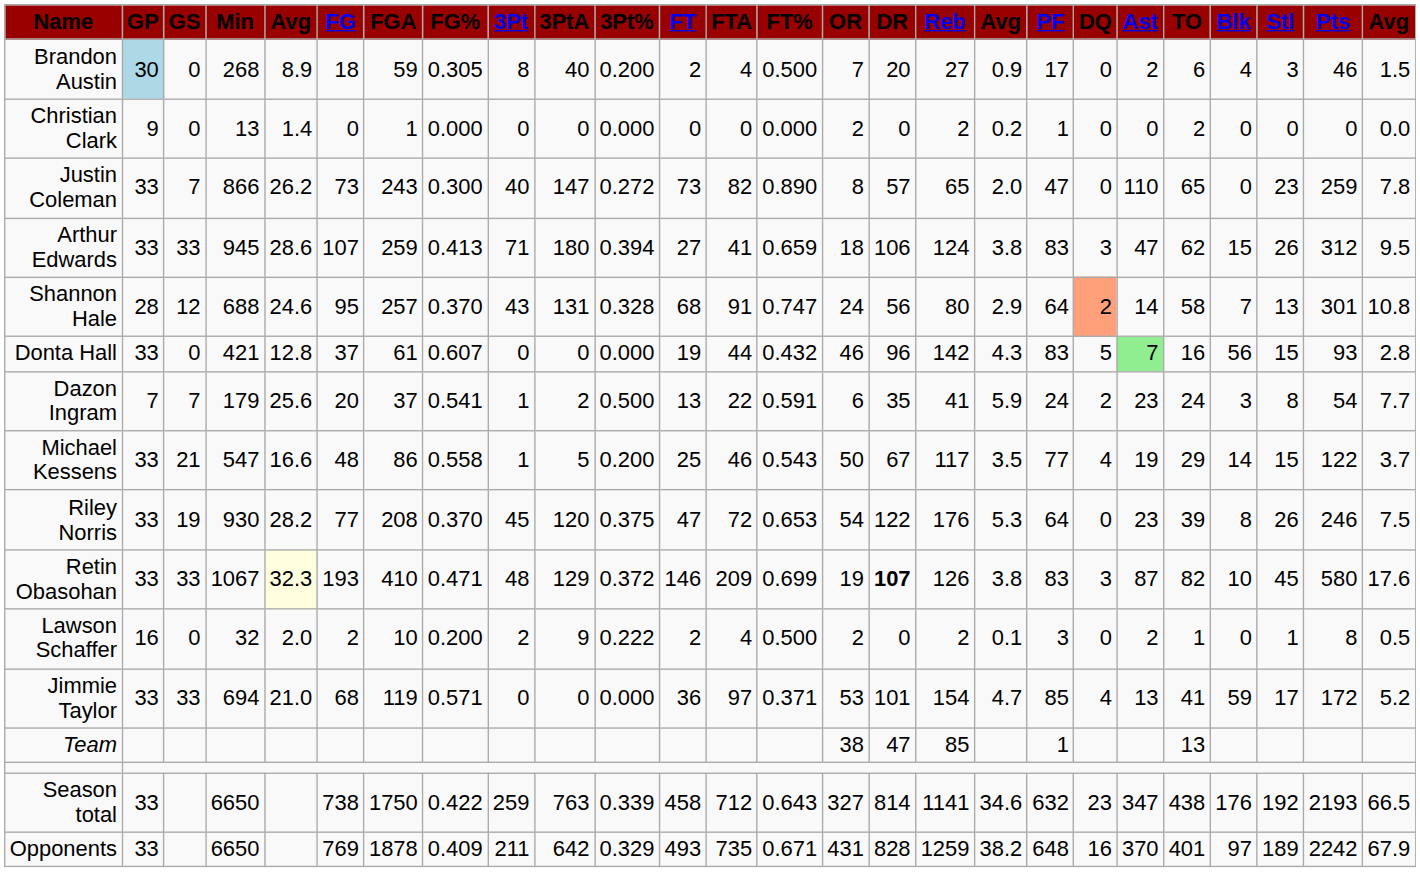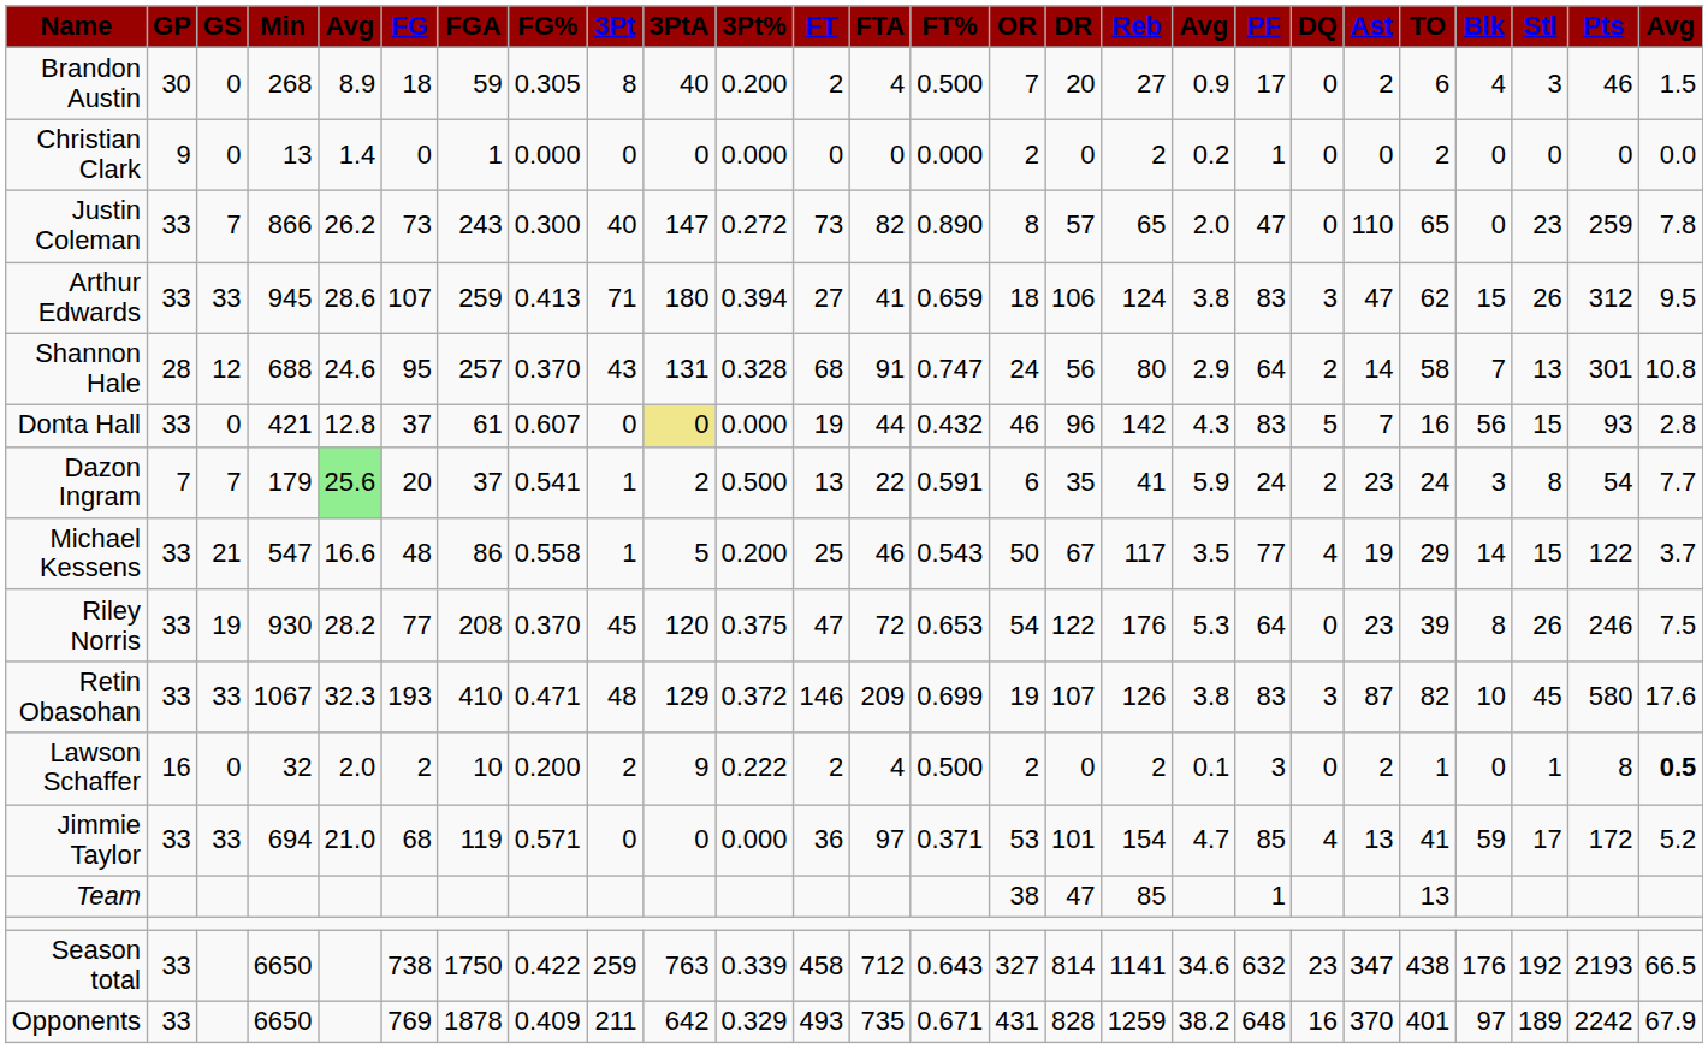Brandon Austin | column 2: lightblue background -> no background
Shannon Hale | column 20: lightsalmon background -> no background
Donta Hall | column 10: no background -> khaki background
Donta Hall | column 21: lightgreen background -> no background
Dazon Ingram | column 5: no background -> lightgreen background
Retin Obasohan | column 5: lightyellow background -> no background
Retin Obasohan | column 16: bold -> normal
Lawson Schaffer | column 26: normal -> bold
